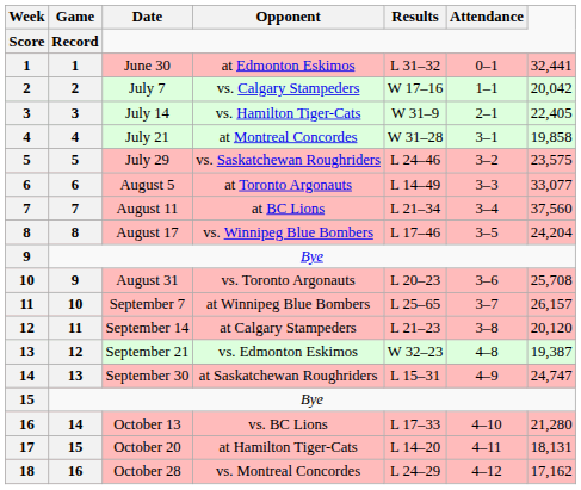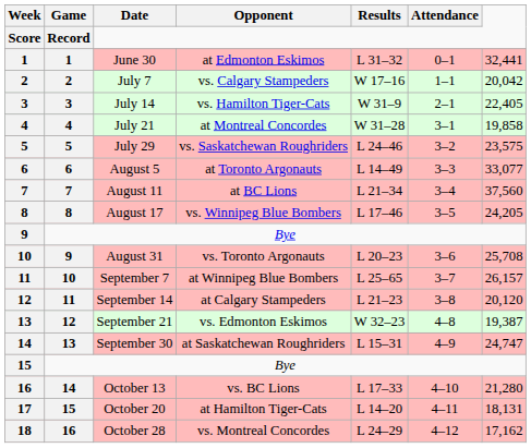August 17 | column 7: 24,204 -> 24,205
